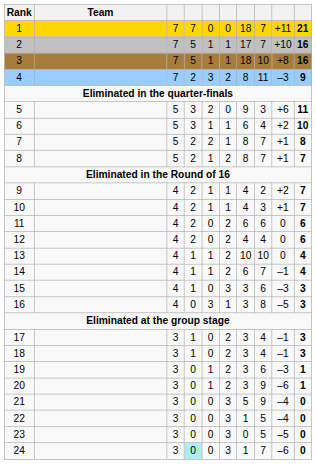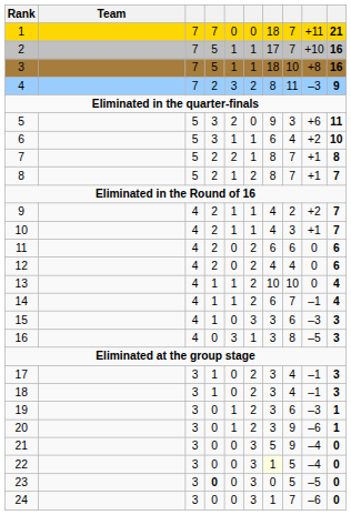22 | column 7: no background -> lightyellow background
23 | column 4: normal -> bold
24 | column 4: paleturquoise background -> no background
